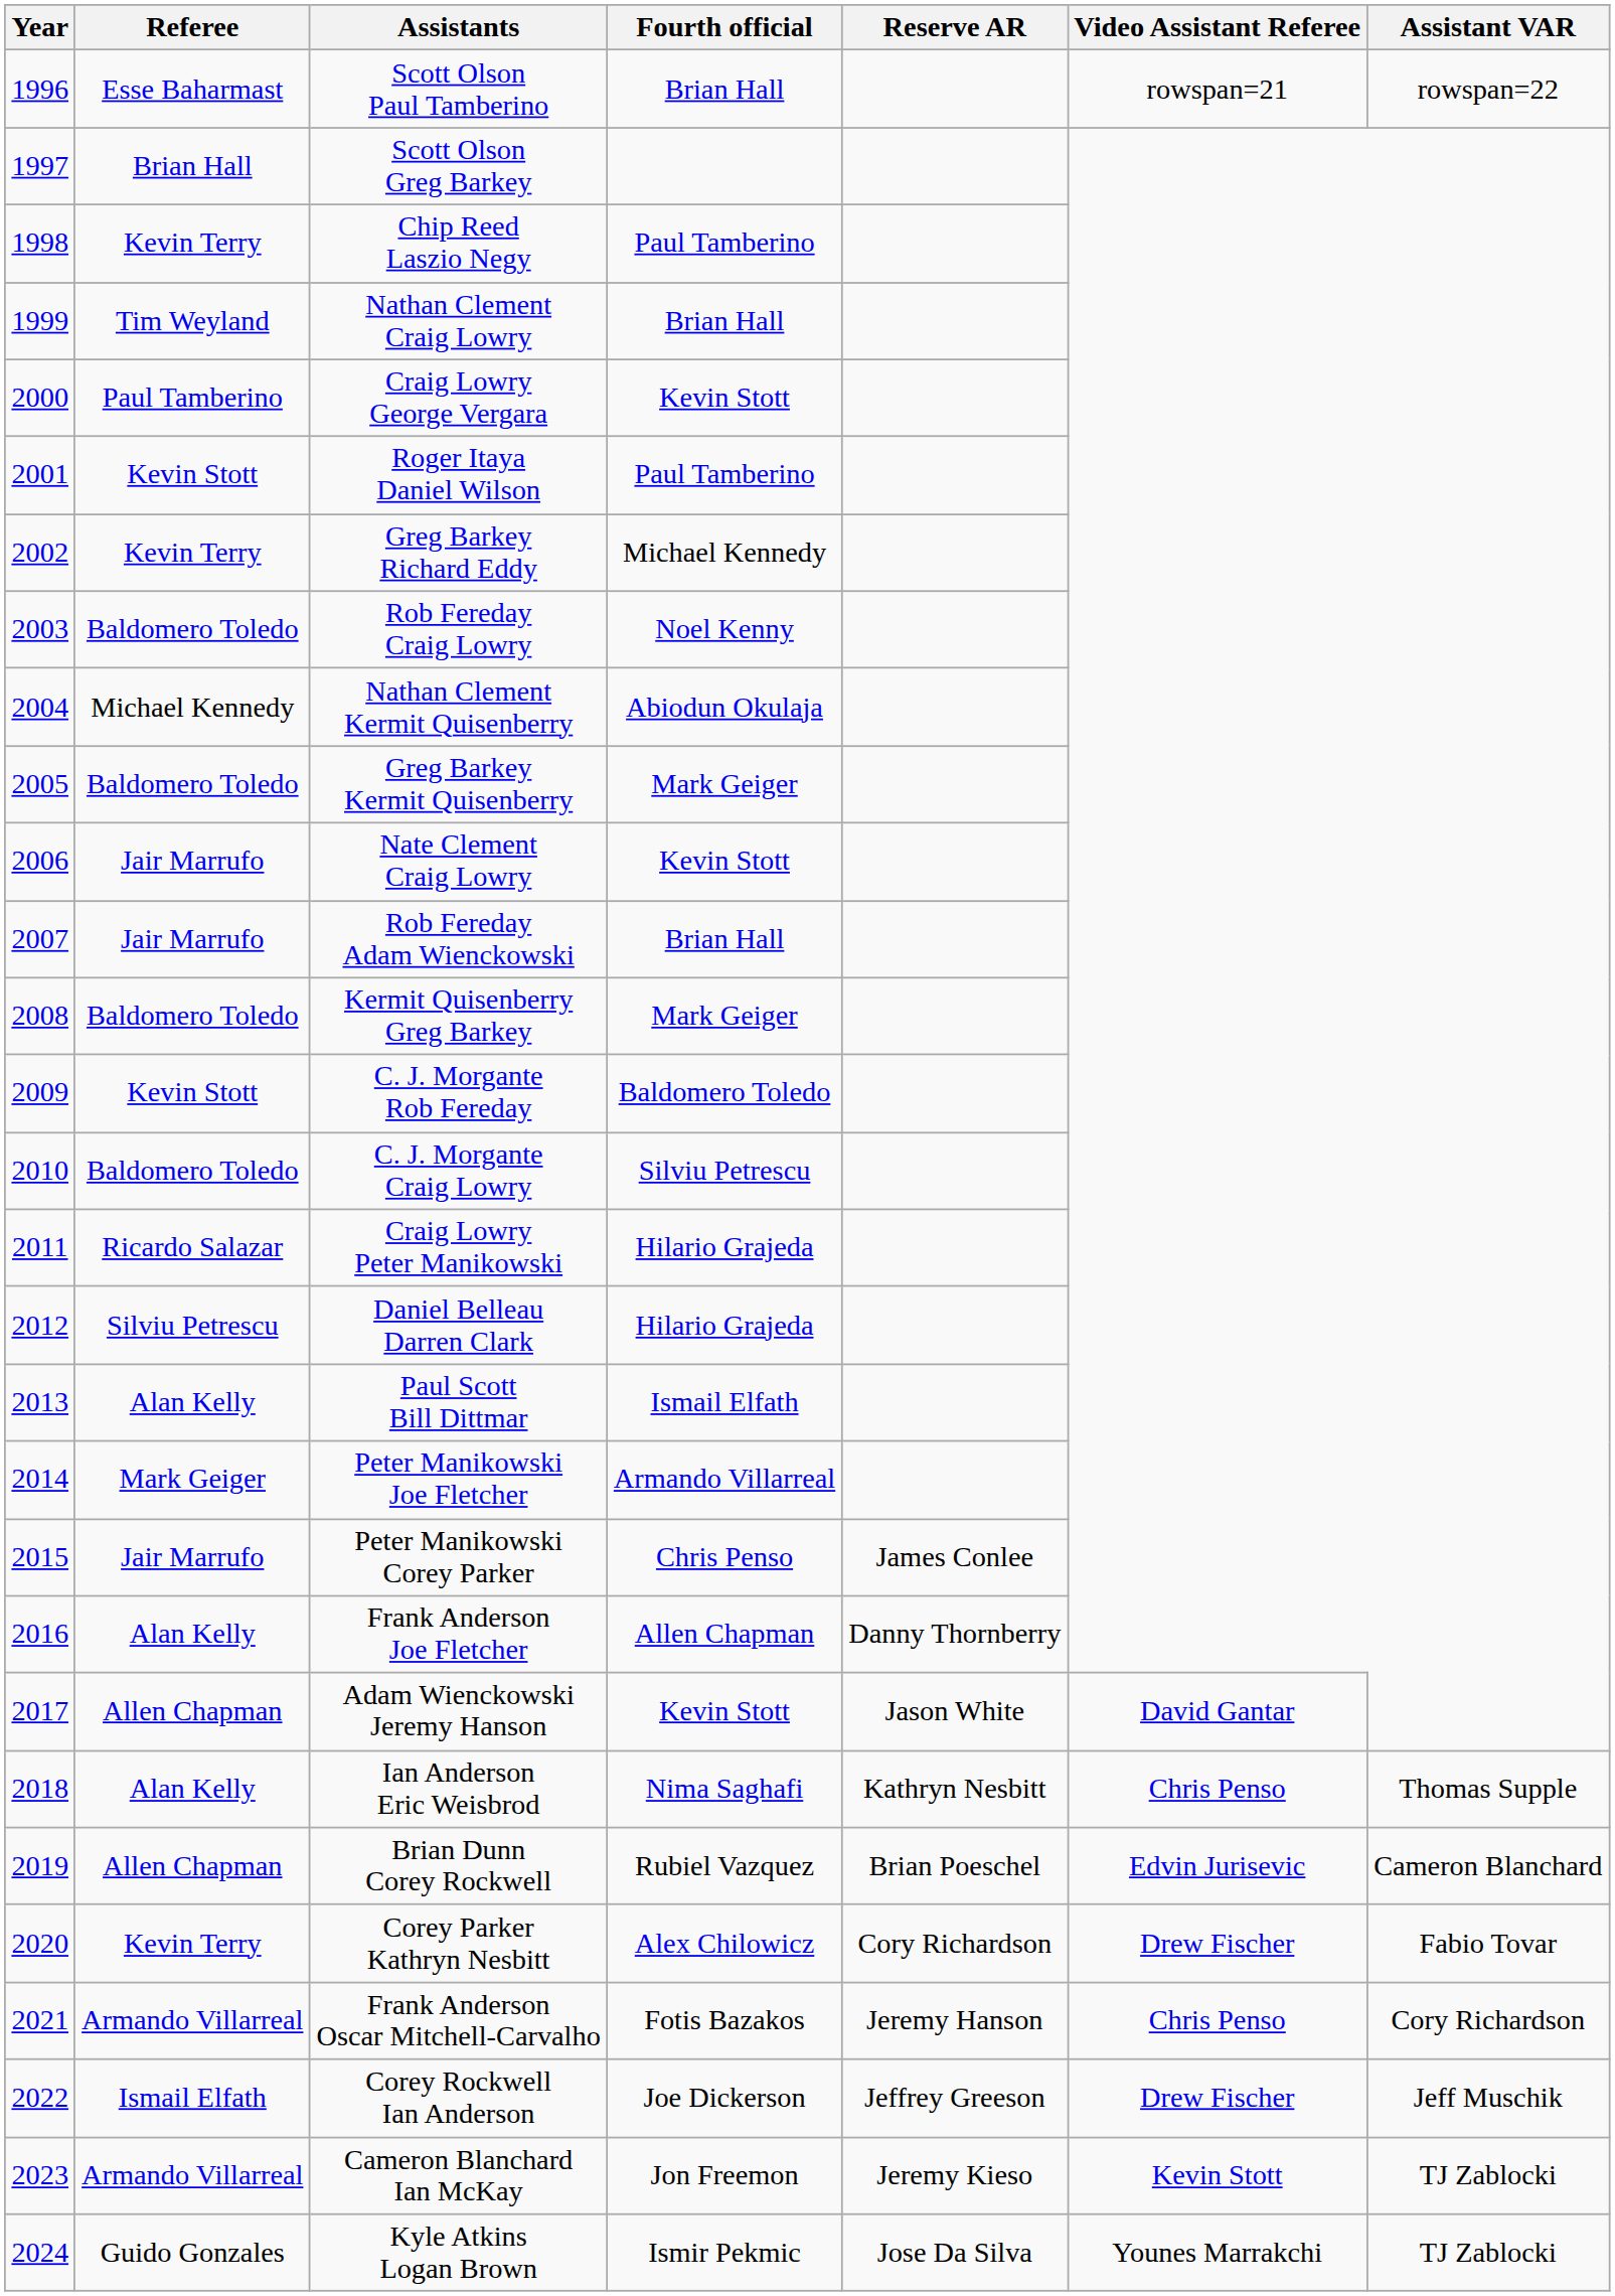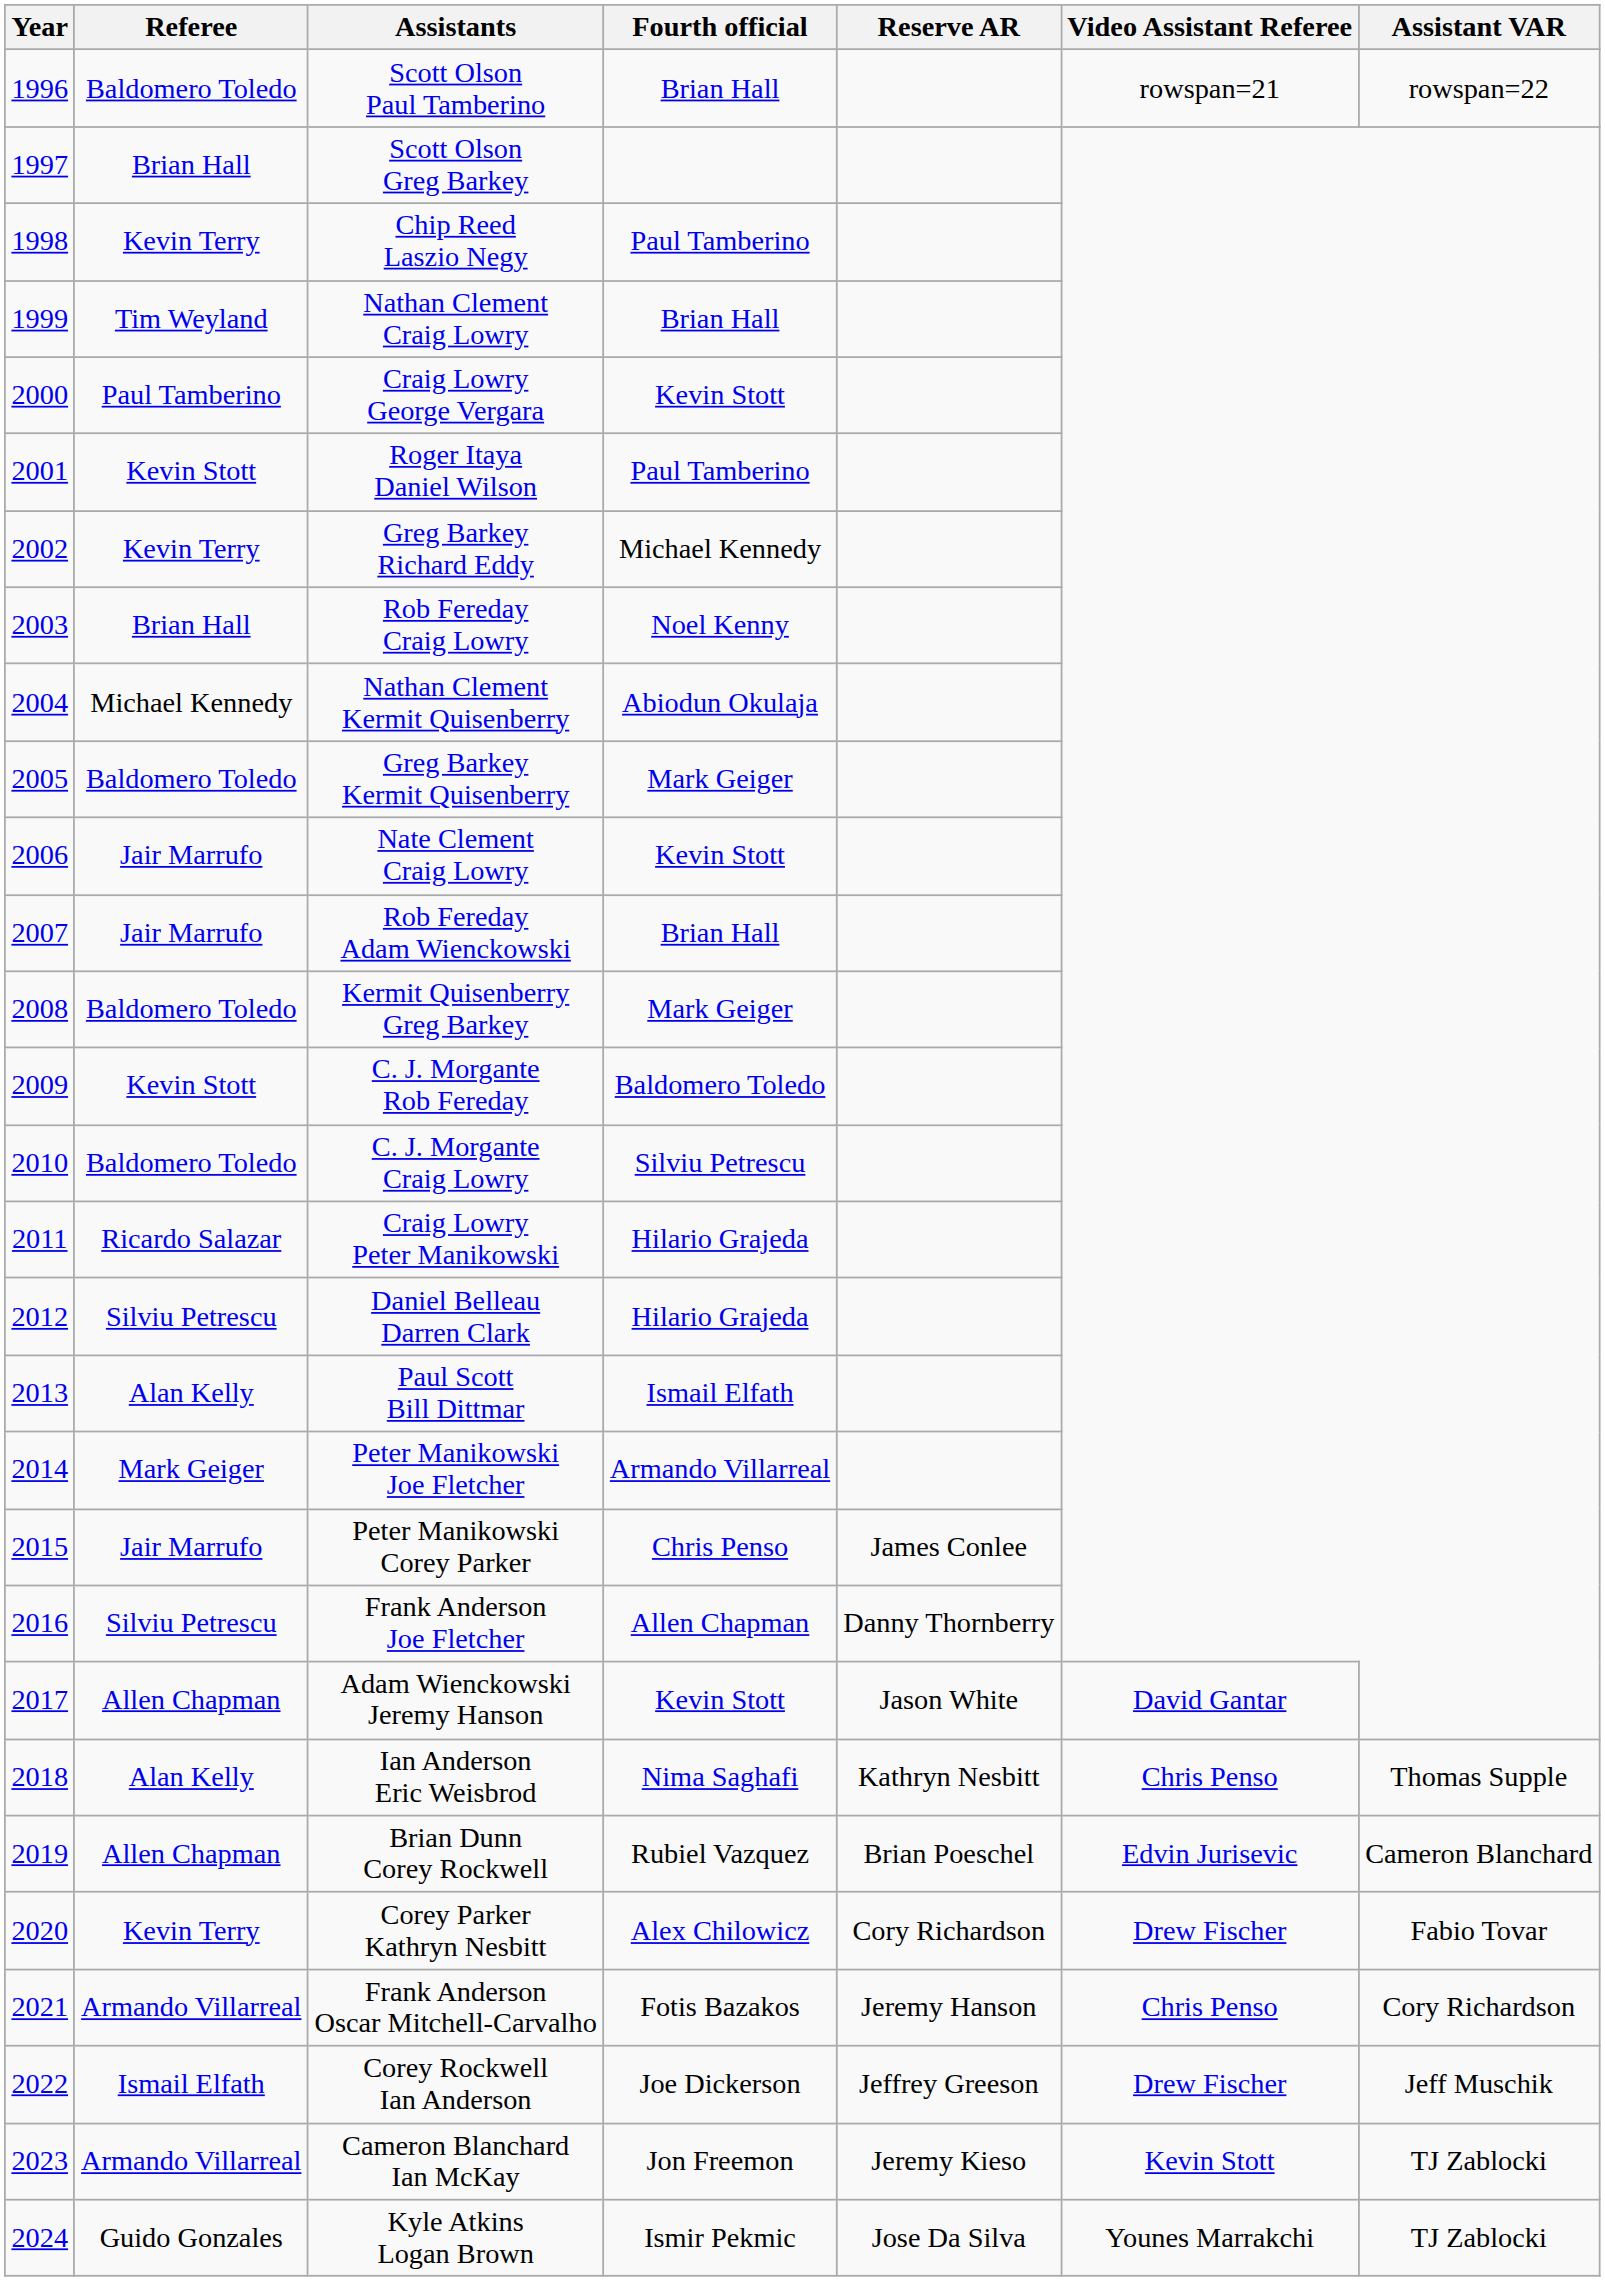Scott Olson Paul Tamberino | Referee: Esse Baharmast -> Baldomero Toledo
Rob Fereday Craig Lowry | Referee: Baldomero Toledo -> Brian Hall
Frank Anderson Joe Fletcher | Referee: Alan Kelly -> Silviu Petrescu
